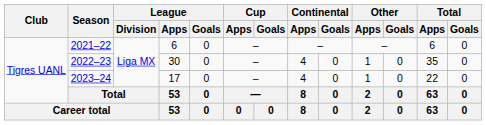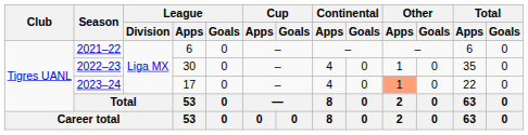2023–24 | Other / Apps: no background -> lightsalmon background
